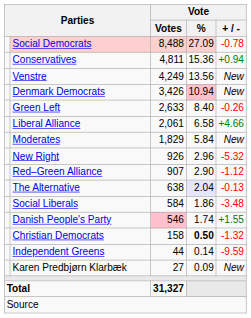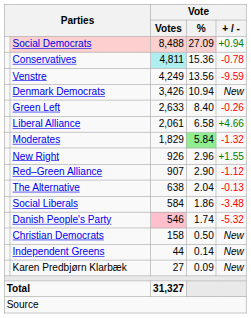Social Democrats | Vote / + / -: -0.78 -> +0.94
Conservatives | Vote / Votes: no background -> paleturquoise background
Conservatives | Vote / + / -: +0.94 -> -0.78
Venstre | Vote / + / -: New -> -9.59
Denmark Democrats | Vote / %: pink background -> no background
Moderates | Vote / %: no background -> lightgreen background
Moderates | Vote / + / -: New -> -1.32
New Right | Vote / + / -: -5.32 -> +1.55
The Alternative | Vote / %: lavender background -> no background
Danish People's Party | Vote / + / -: +1.55 -> -5.32
Christian Democrats | Vote / %: bold -> normal
Christian Democrats | Vote / + / -: -1.32 -> New
Independent Greens | Vote / + / -: -9.59 -> New
